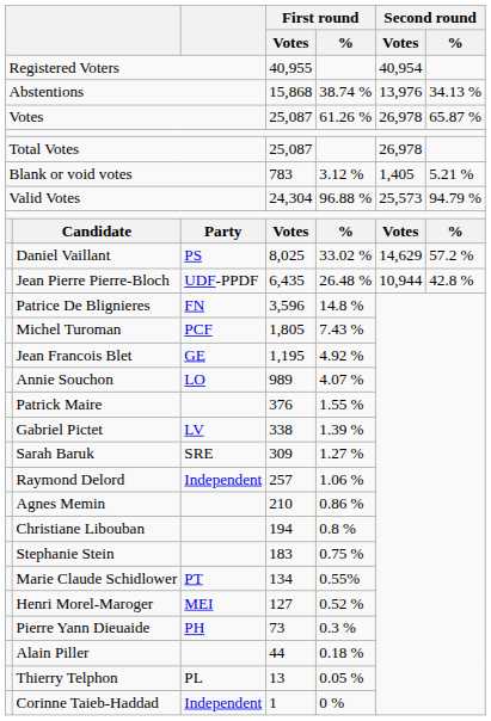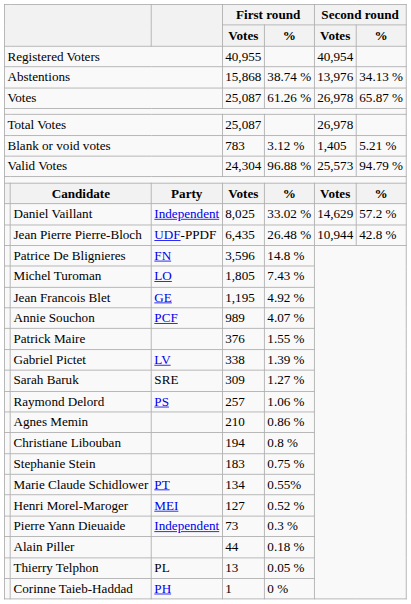Daniel Vaillant | column 3: PS -> Independent
Michel Turoman | column 3: PCF -> LO
Annie Souchon | column 3: LO -> PCF
Raymond Delord | column 3: Independent -> PS
Pierre Yann Dieuaide | column 3: PH -> Independent
Corinne Taieb-Haddad | column 3: Independent -> PH
